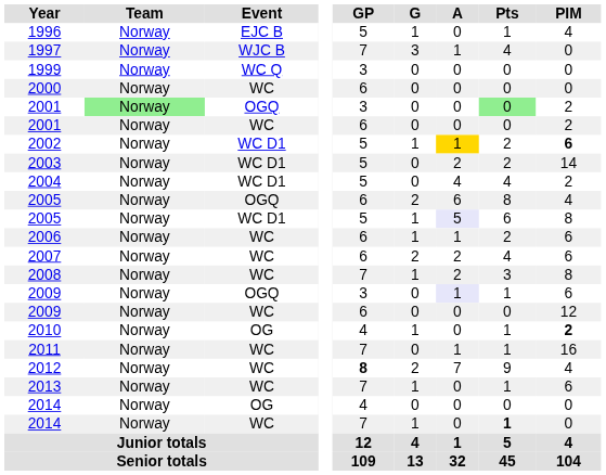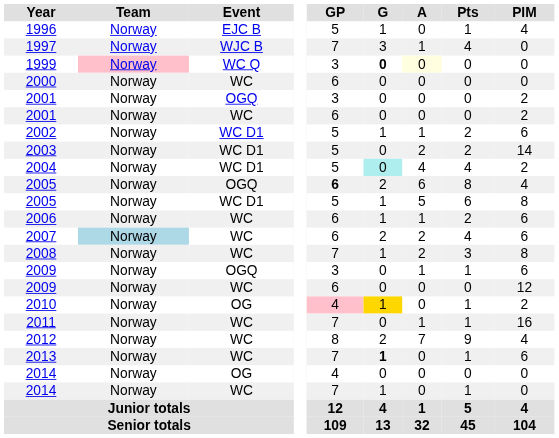1999 | Team: no background -> pink background
1999 | G: normal -> bold
1999 | A: no background -> lightyellow background
2001 / OGQ | Team: lightgreen background -> no background
2001 / OGQ | Pts: lightgreen background -> no background
2002 | A: gold background -> no background
2002 | PIM: bold -> normal
2004 | G: no background -> paleturquoise background
2005 / OGQ | GP: normal -> bold
2005 / WC D1 | A: lavender background -> no background
2007 | Team: no background -> lightblue background
2009 / OGQ | A: lavender background -> no background
2010 | GP: no background -> pink background
2010 | G: no background -> gold background
2010 | PIM: bold -> normal
2012 | GP: bold -> normal
2013 | G: normal -> bold
2014 / WC | Pts: bold -> normal
